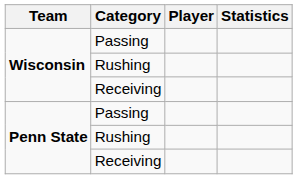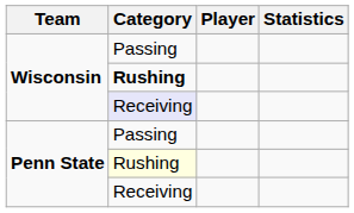Wisconsin / Rushing | Category: normal -> bold
Wisconsin / Receiving | Category: no background -> lavender background
Penn State / Rushing | Category: no background -> lightyellow background
